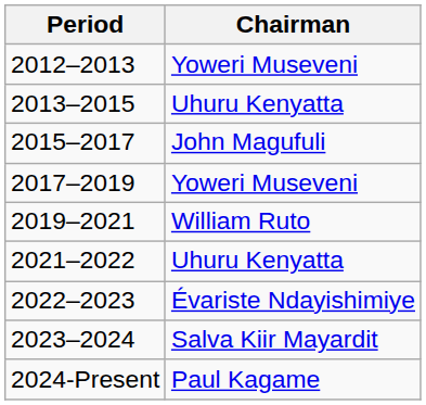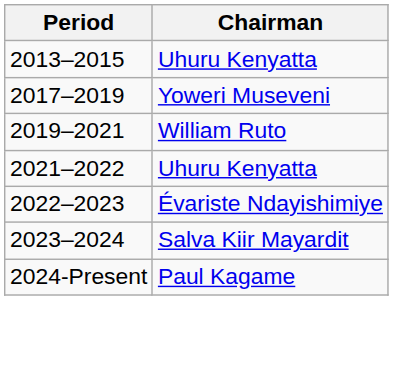- row: 2012–2013 | Yoweri Museveni
- row: 2015–2017 | John Magufuli
